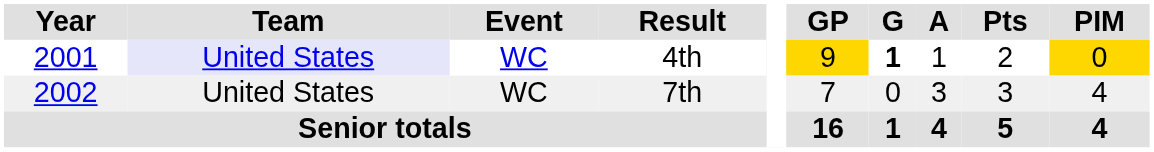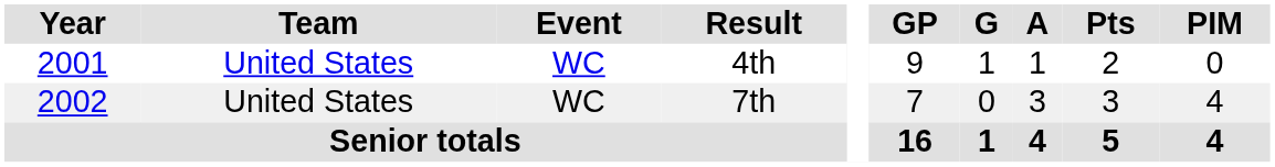4th | Team: lavender background -> no background
4th | GP: gold background -> no background
4th | G: bold -> normal
4th | PIM: gold background -> no background
